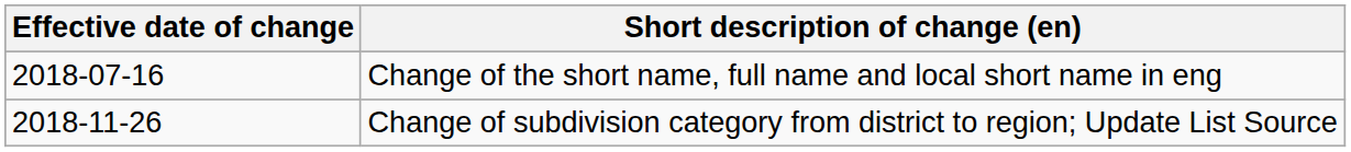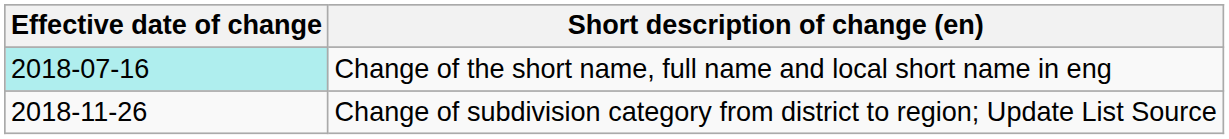row 2 | Effective date of change: no background -> paleturquoise background
